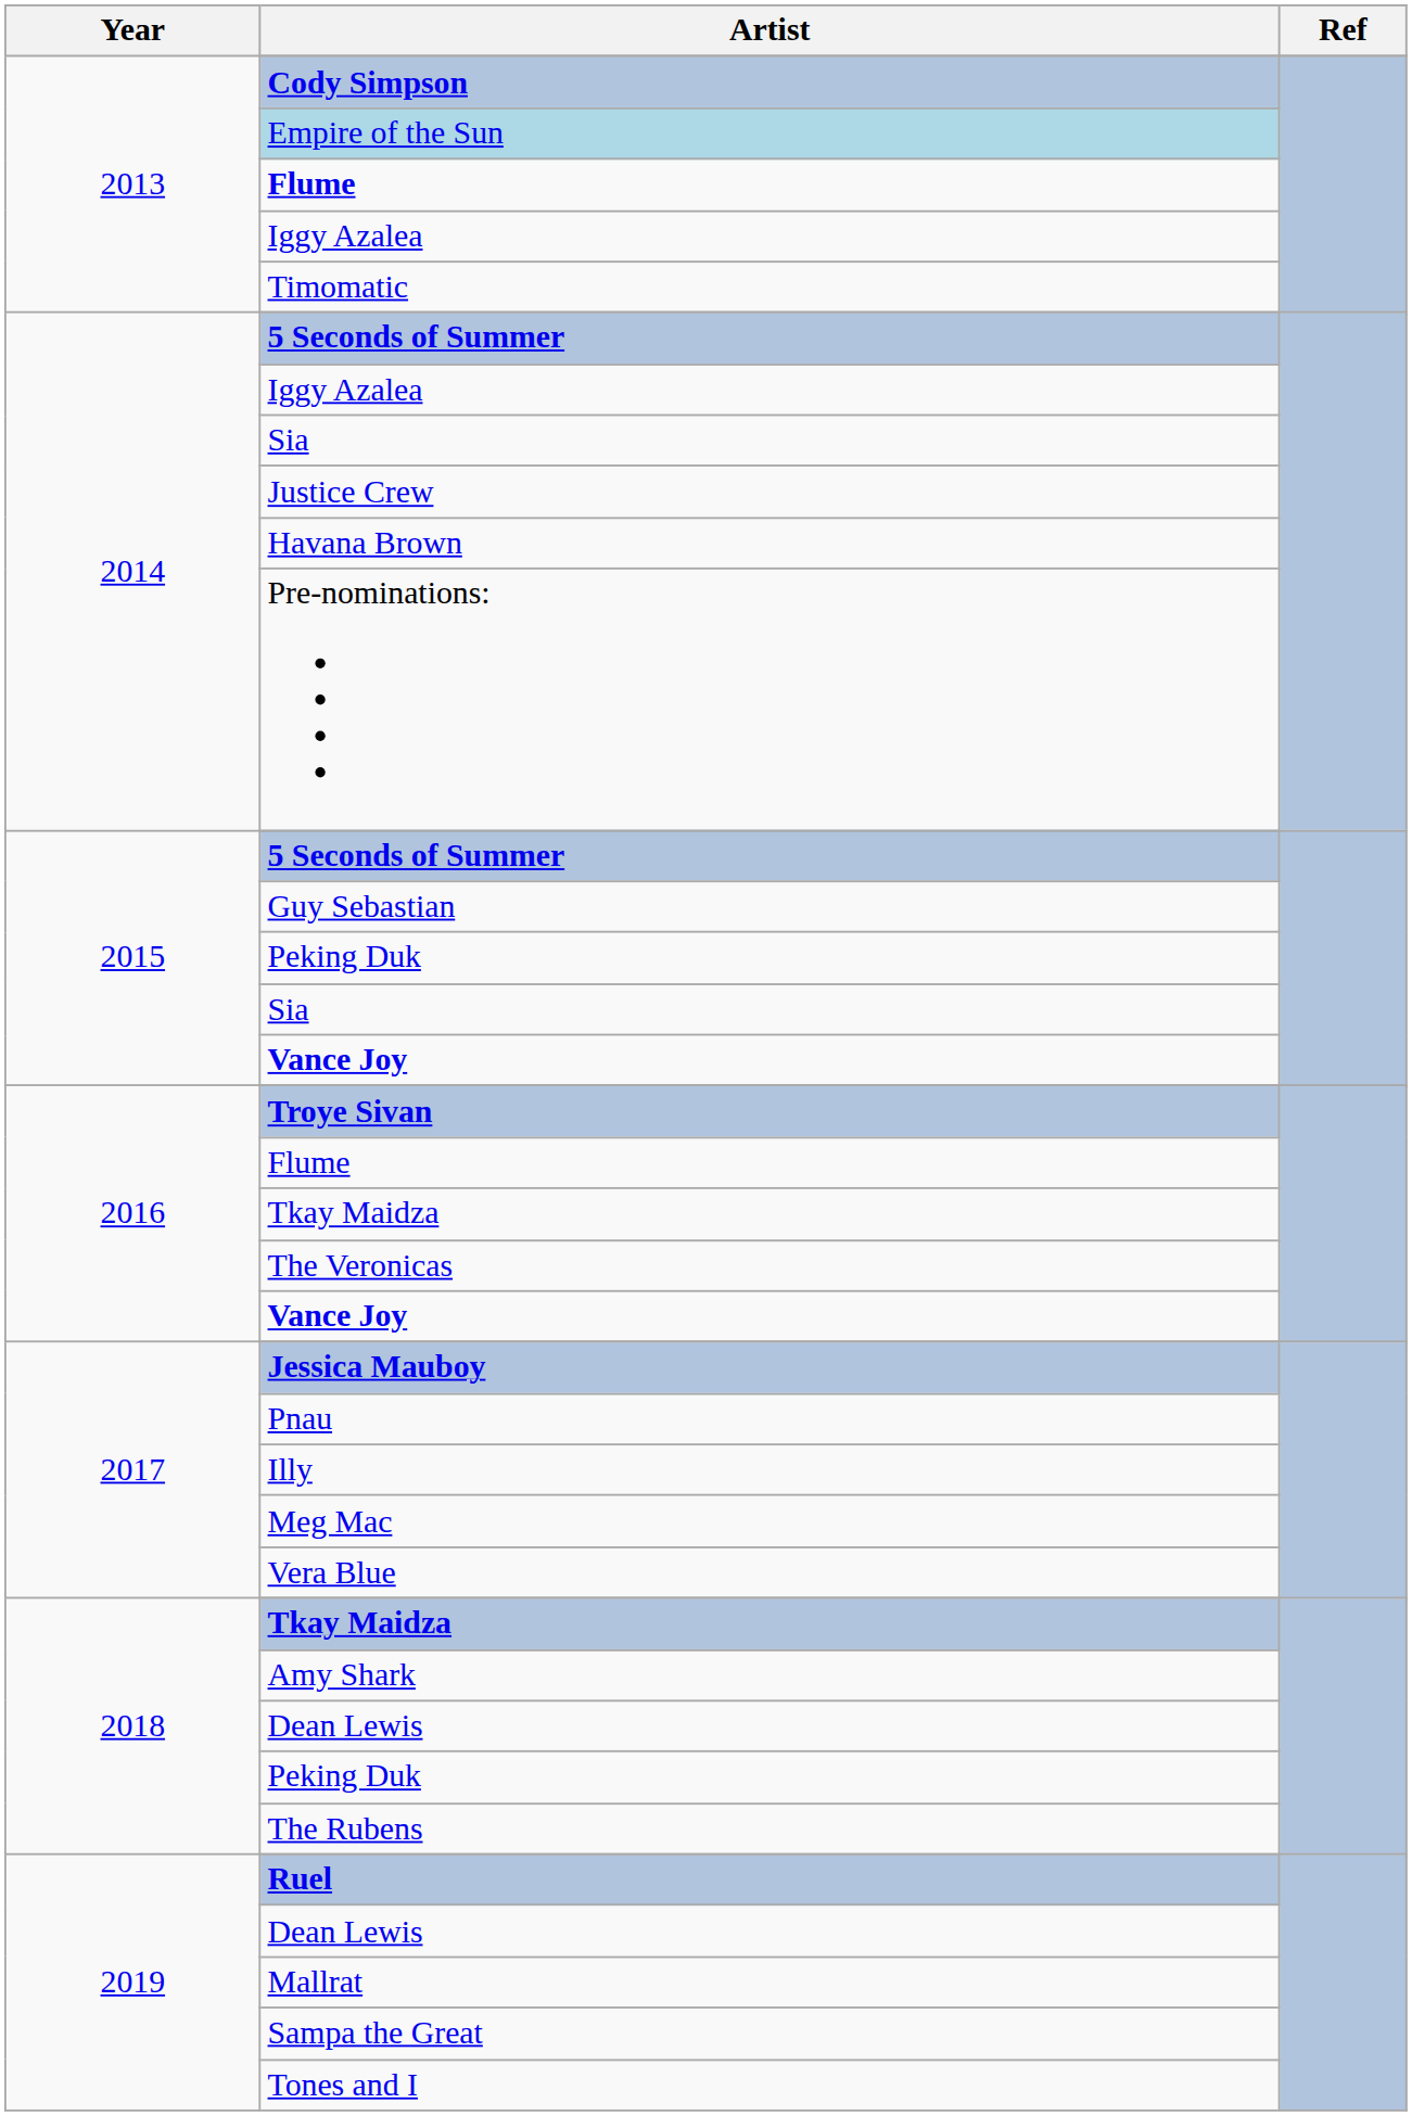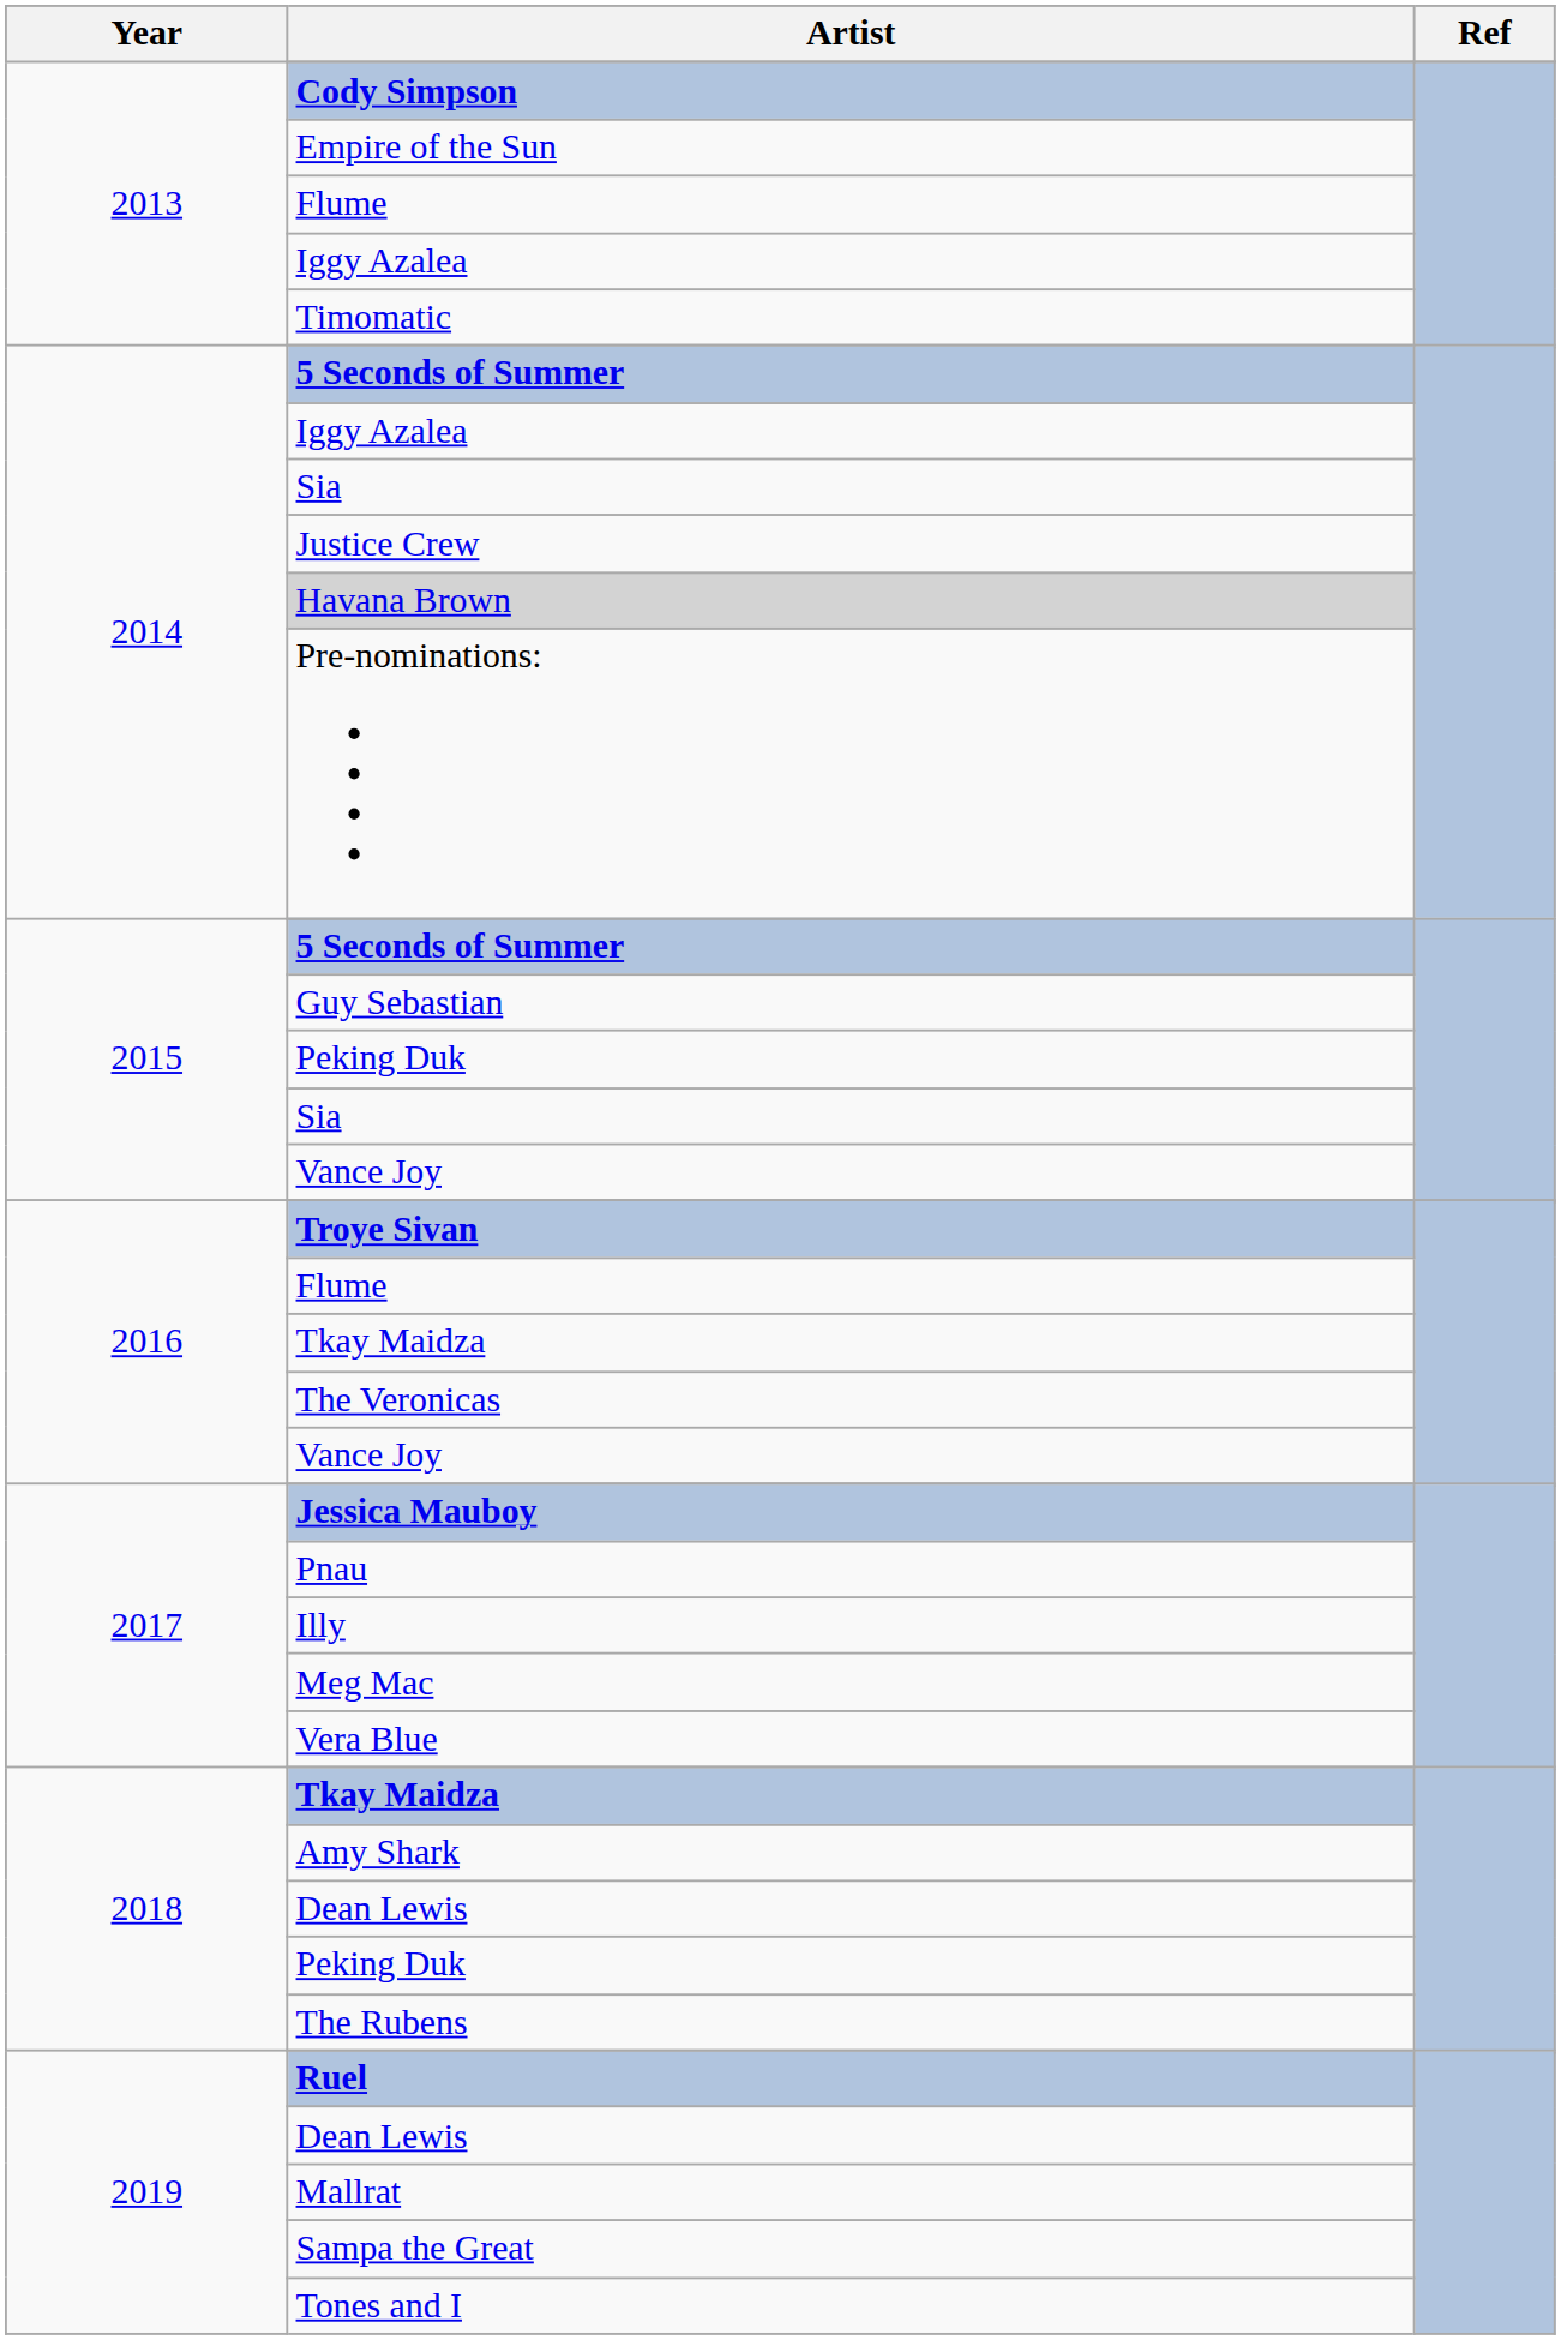Empire of the Sun | Artist: lightblue background -> no background
2013 / Flume | Artist: bold -> normal
Havana Brown | Artist: no background -> lightgrey background
2015 / Vance Joy | Artist: bold -> normal
2016 / Vance Joy | Artist: bold -> normal
